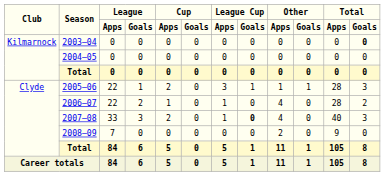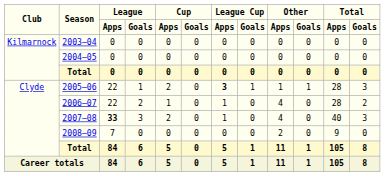2003–04 | Total / Goals: bold -> normal
2005–06 | League Cup / Apps: normal -> bold
2007–08 | League / Apps: normal -> bold
2007–08 | League Cup / Goals: bold -> normal
